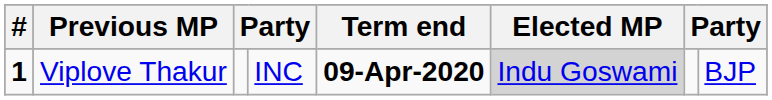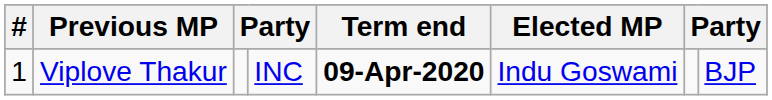Viplove Thakur | #: bold -> normal
Viplove Thakur | Elected MP: lightgrey background -> no background
